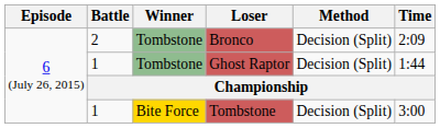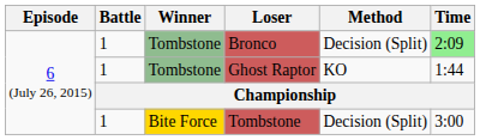Bronco | Battle: 2 -> 1
Bronco | Time: no background -> lightgreen background
Ghost Raptor | Method: Decision (Split) -> KO
